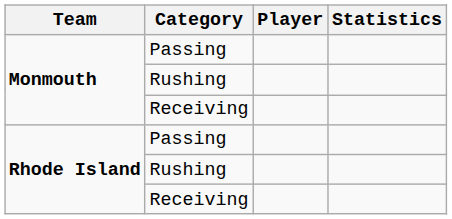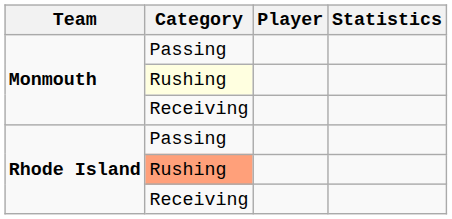Monmouth / Rushing | Category: no background -> lightyellow background
Rhode Island / Rushing | Category: no background -> lightsalmon background
